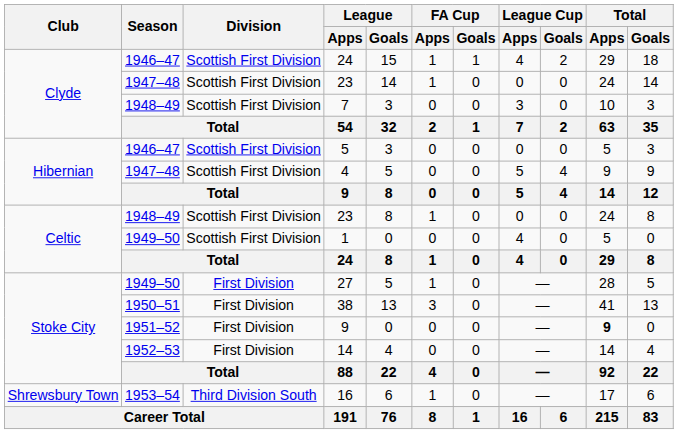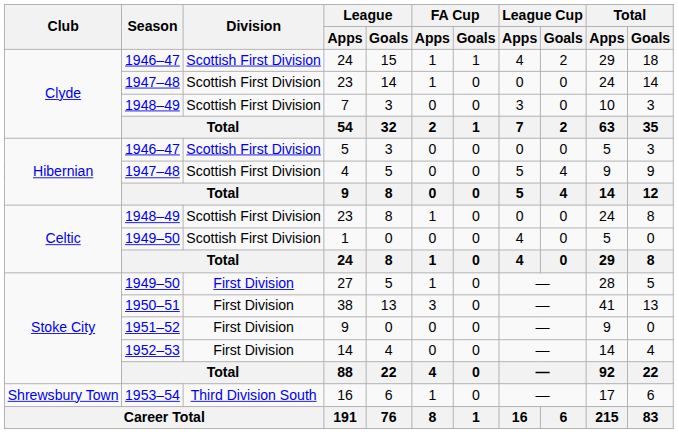1951–52 / 9 | Total / Apps: bold -> normal
